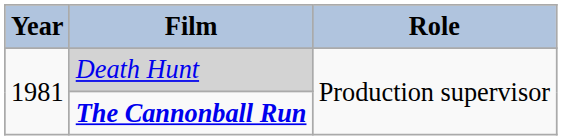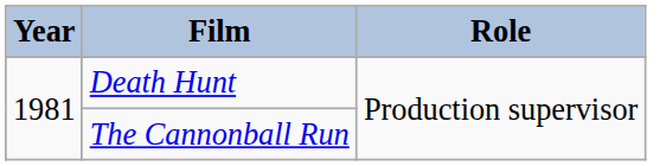Death Hunt | Film: lightgrey background -> no background
The Cannonball Run | Film: bold -> normal
